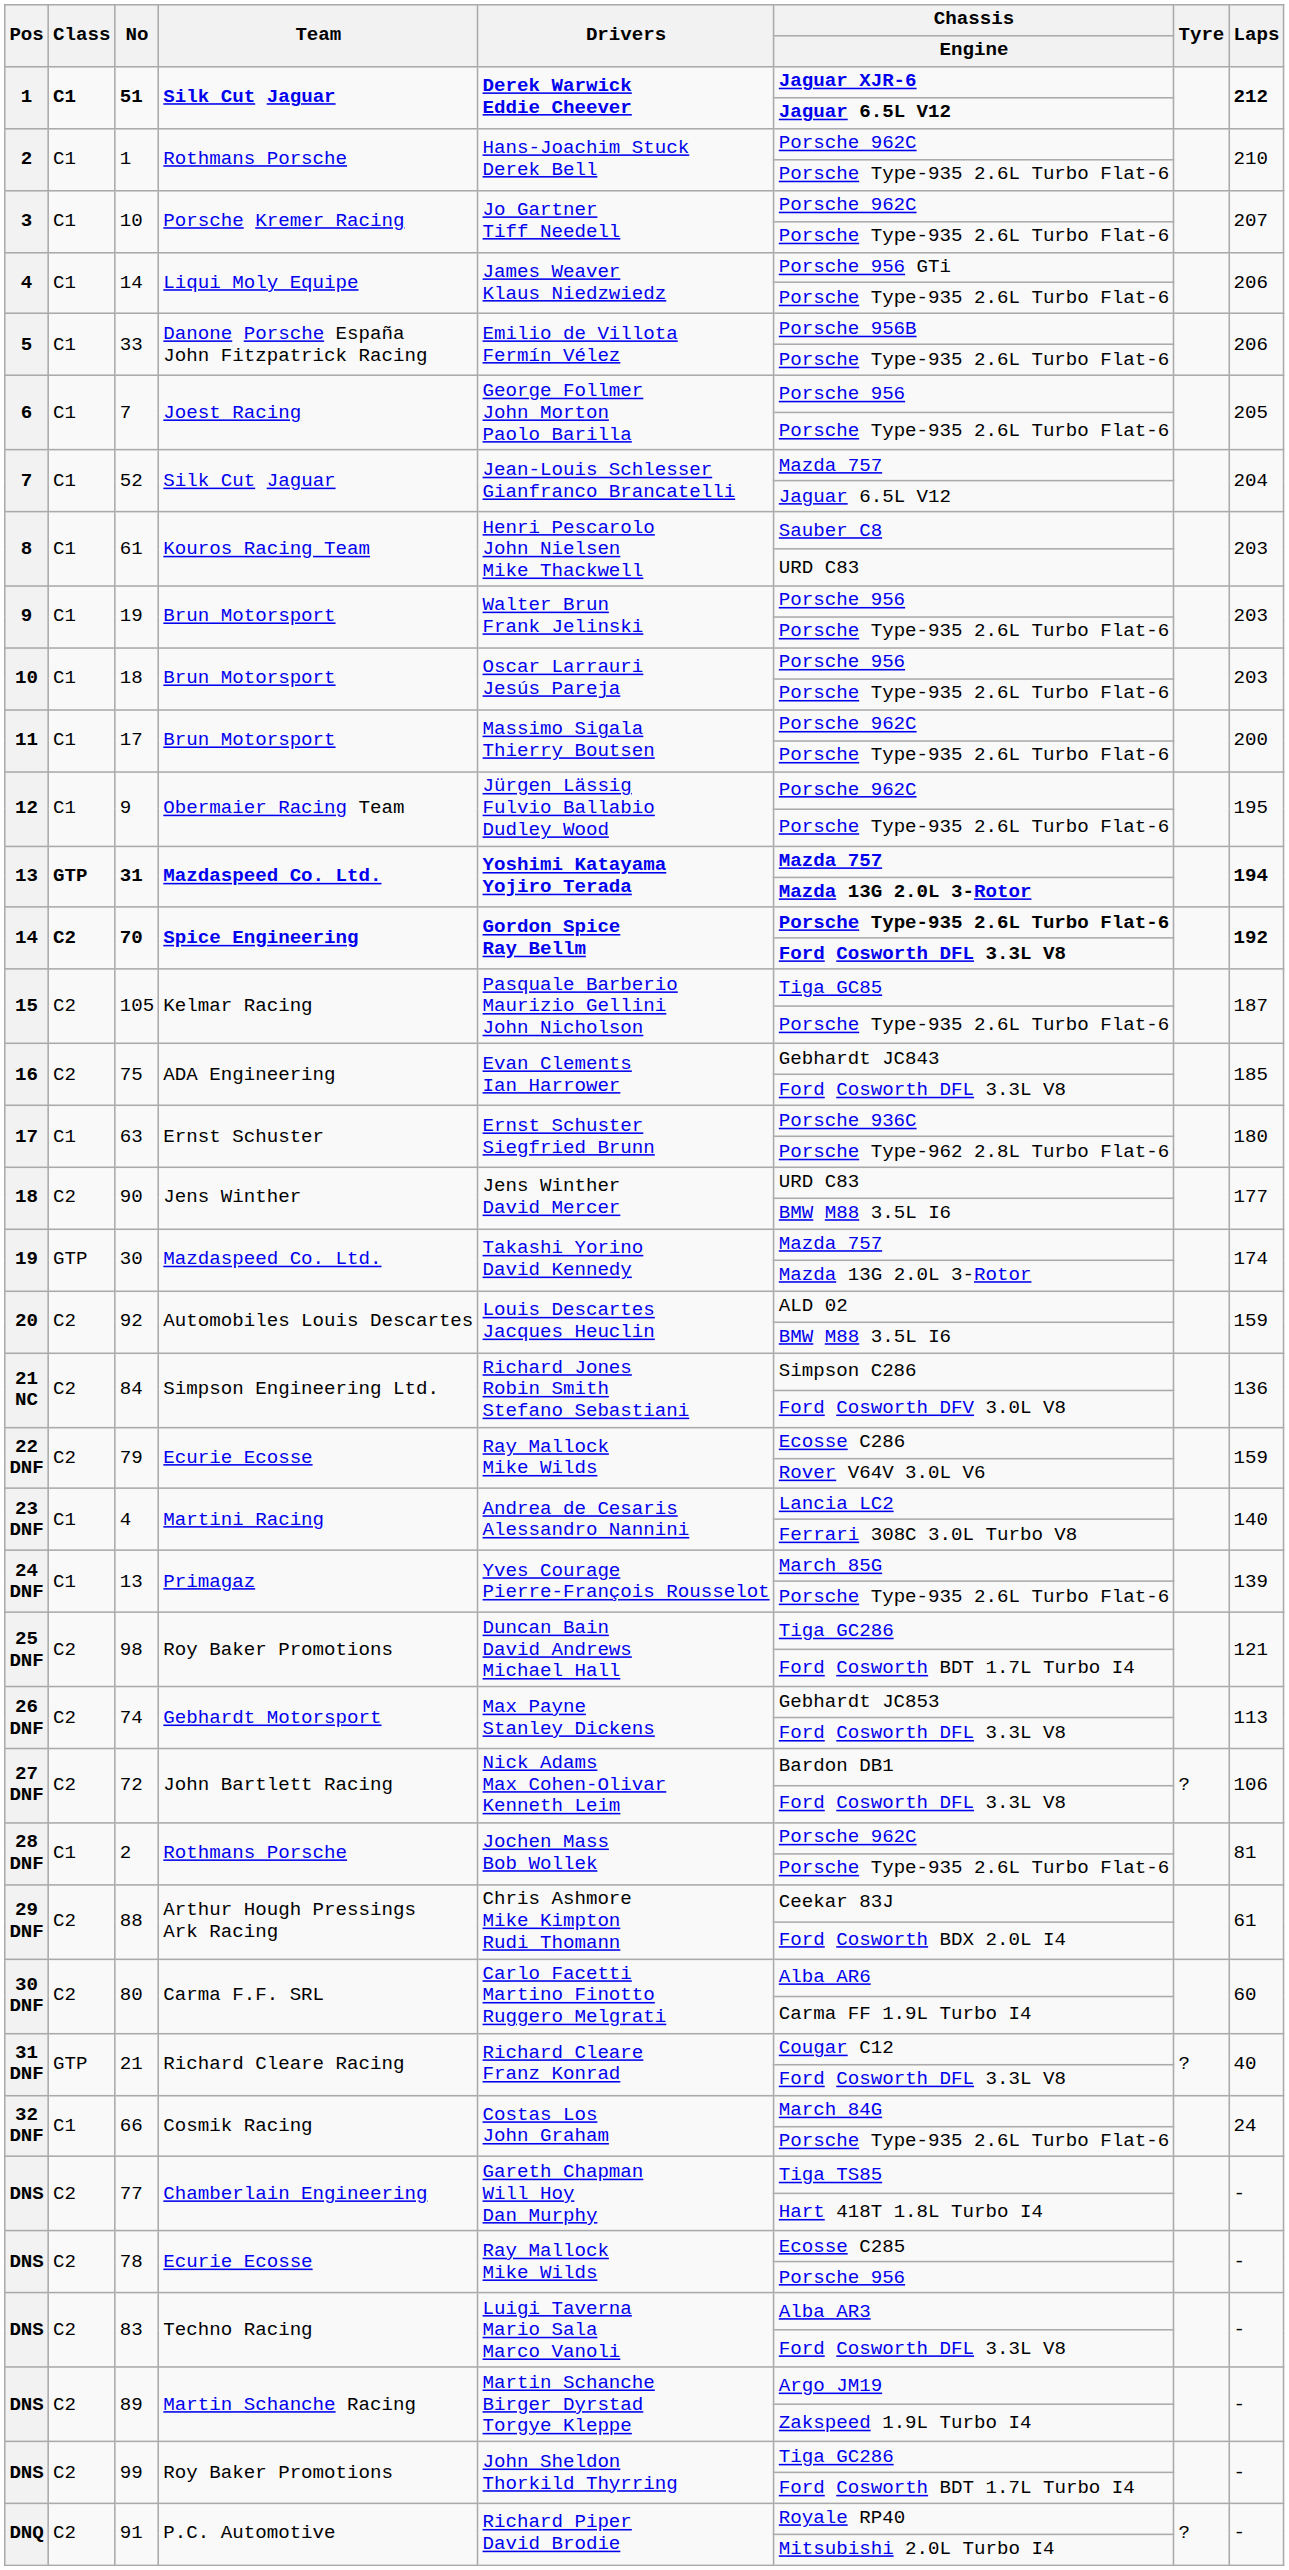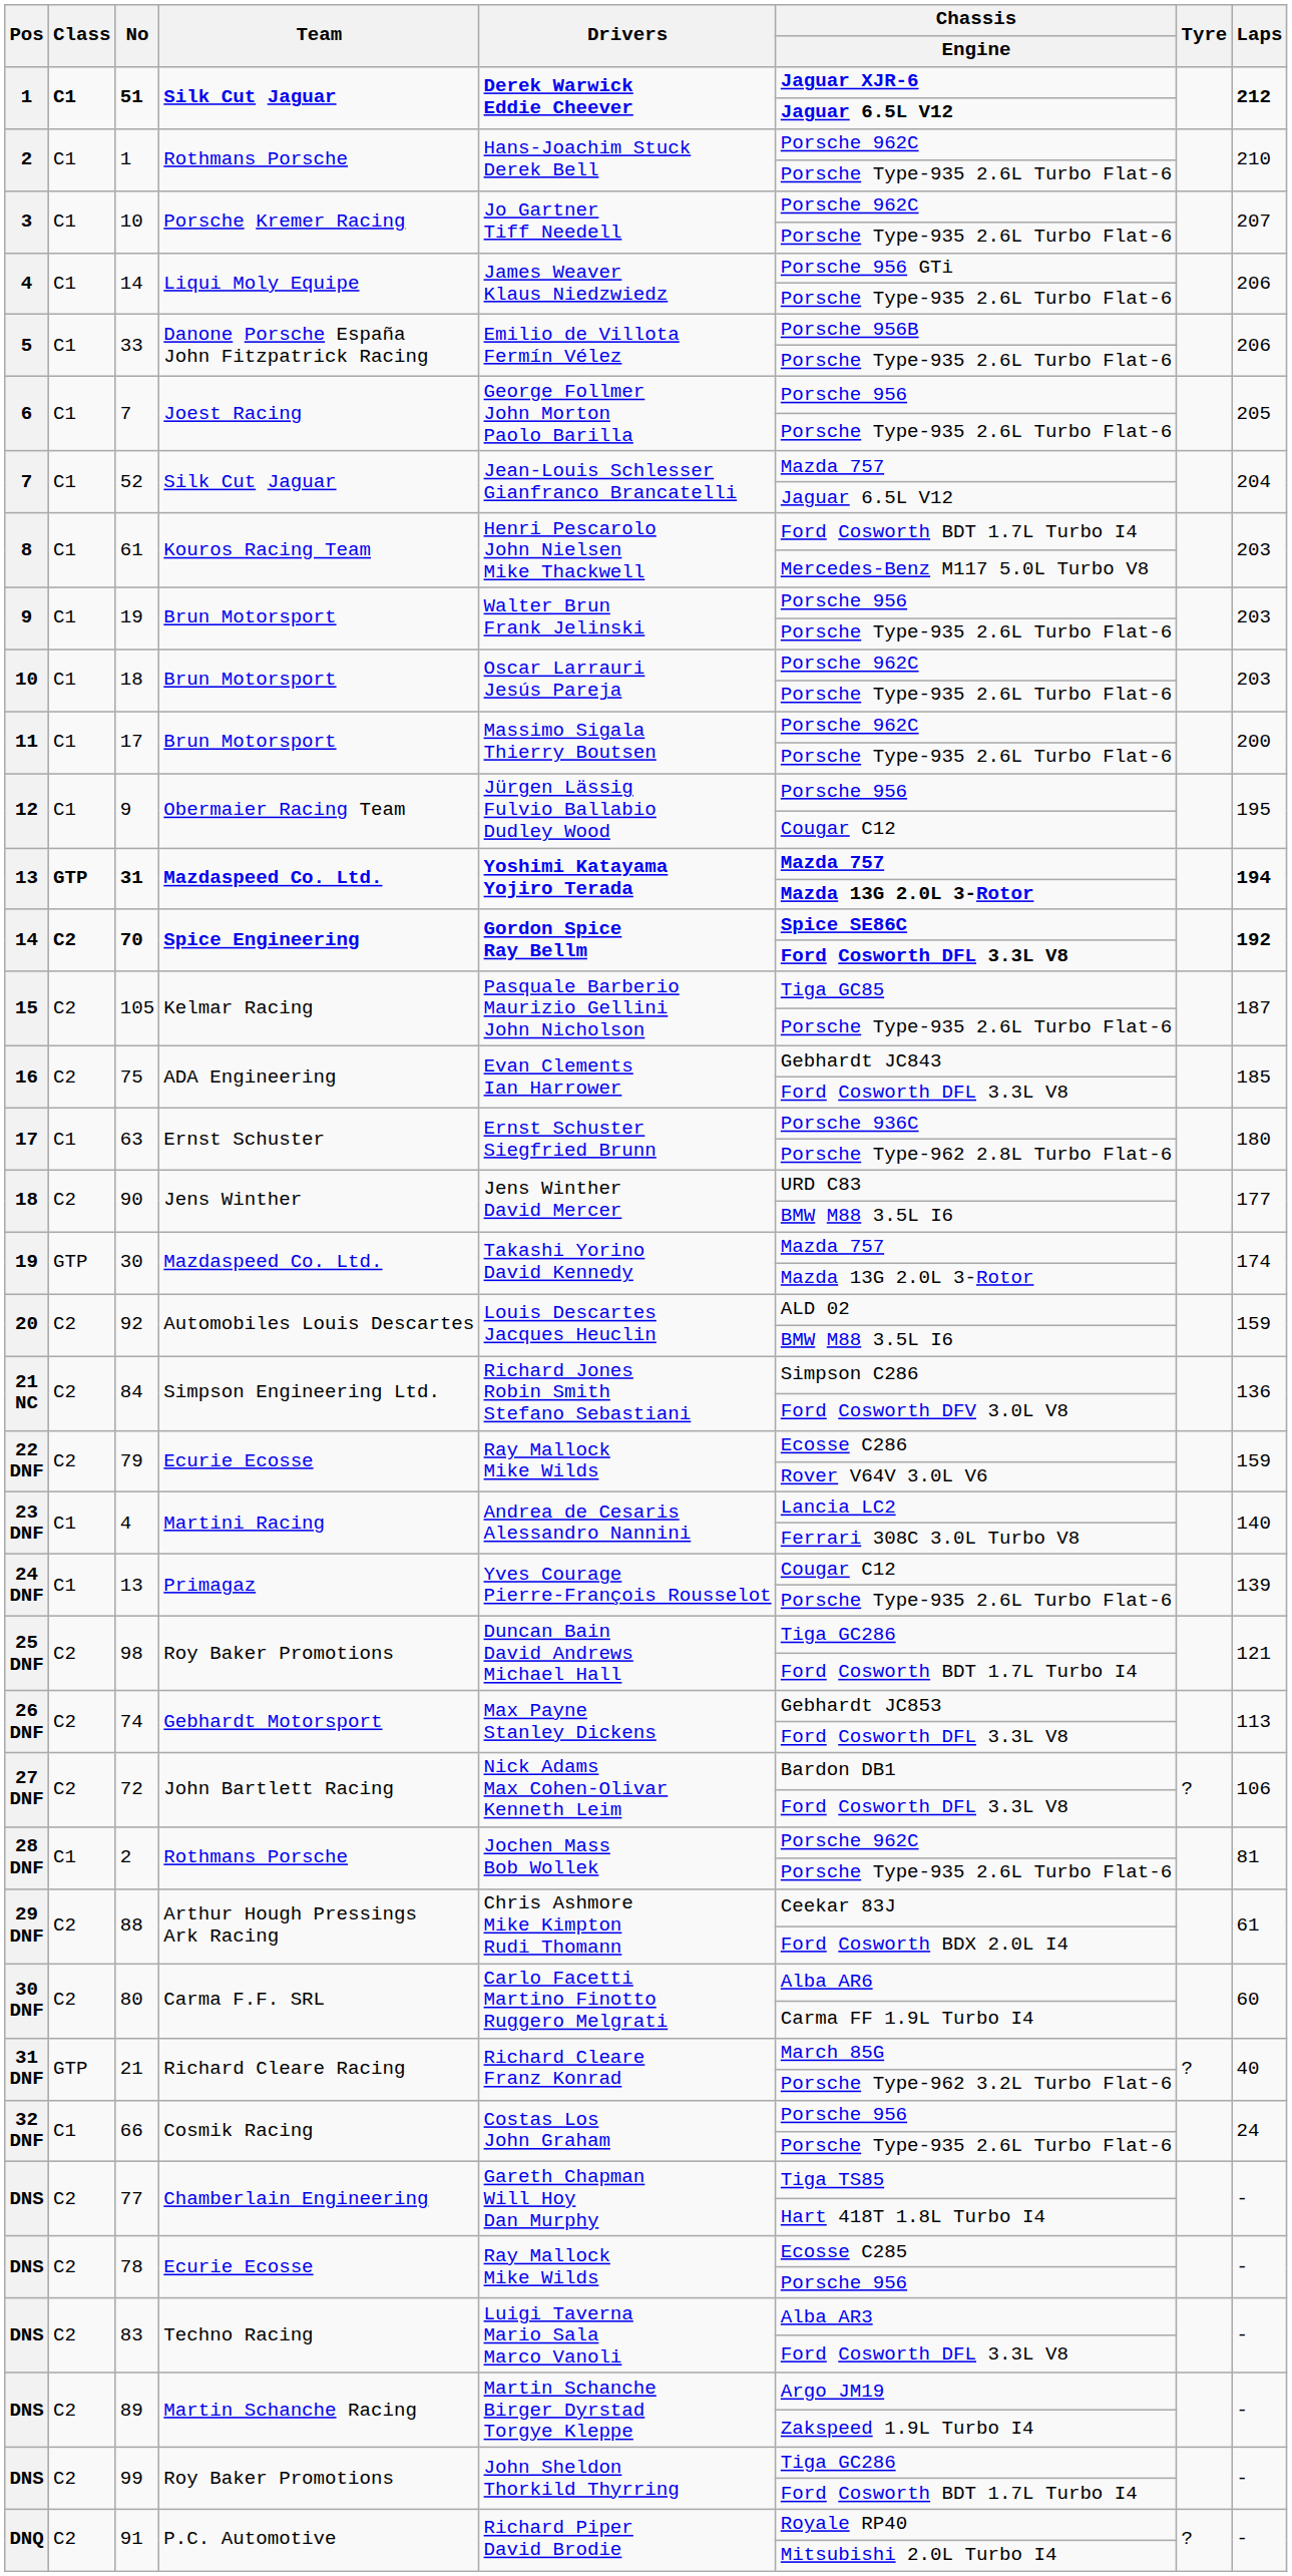row 17 | Chassis / Engine: Sauber C8 -> Ford Cosworth BDT 1.7L Turbo I4
row 18 | Chassis / Engine: URD C83 -> Mercedes-Benz M117 5.0L Turbo V8
row 21 | Chassis / Engine: Porsche 956 -> Porsche 962C
row 25 | Chassis / Engine: Porsche 962C -> Porsche 956
row 26 | Chassis / Engine: Porsche Type-935 2.6L Turbo Flat-6 -> Cougar C12
row 29 | Chassis / Engine: Porsche Type-935 2.6L Turbo Flat-6 -> Spice SE86C
row 49 | Chassis / Engine: March 85G -> Cougar C12
row 63 | Chassis / Engine: Cougar C12 -> March 85G
row 64 | Chassis / Engine: Ford Cosworth DFL 3.3L V8 -> Porsche Type-962 3.2L Turbo Flat-6
row 65 | Chassis / Engine: March 84G -> Porsche 956
